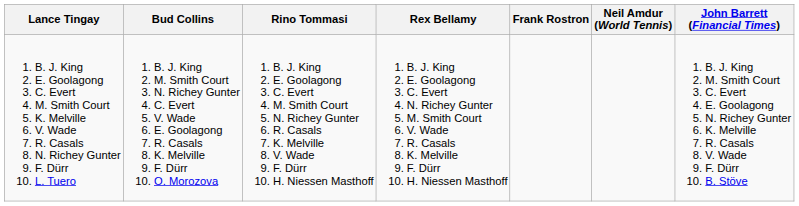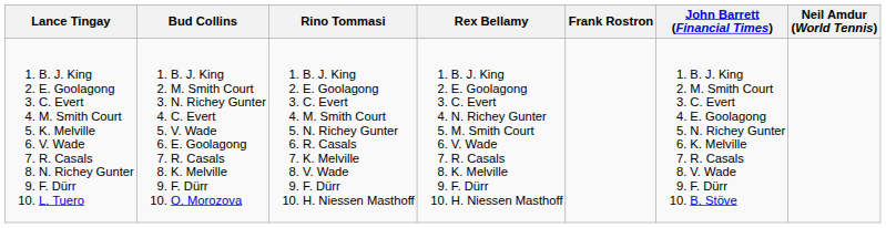columns swapped: John Barrett (Financial Times) <-> Neil Amdur (World Tennis)
